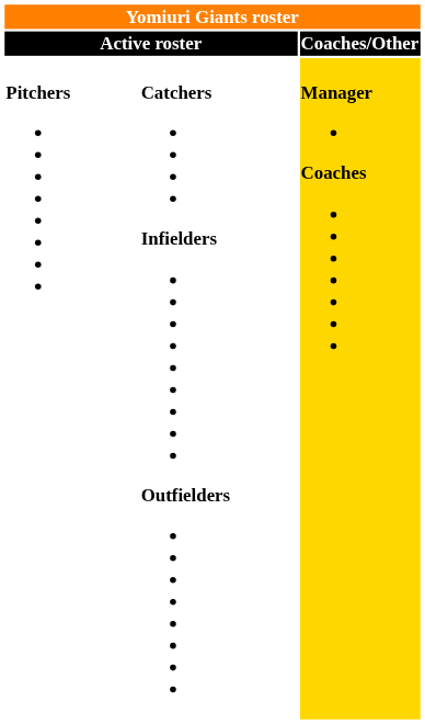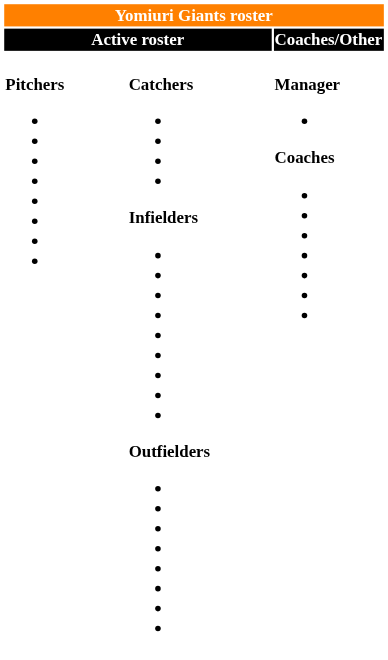Pitchers | Coaches/Other: gold background -> no background
